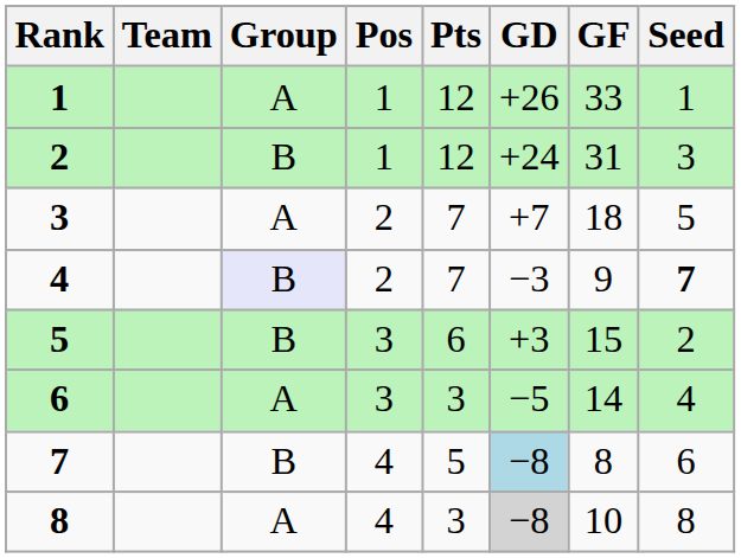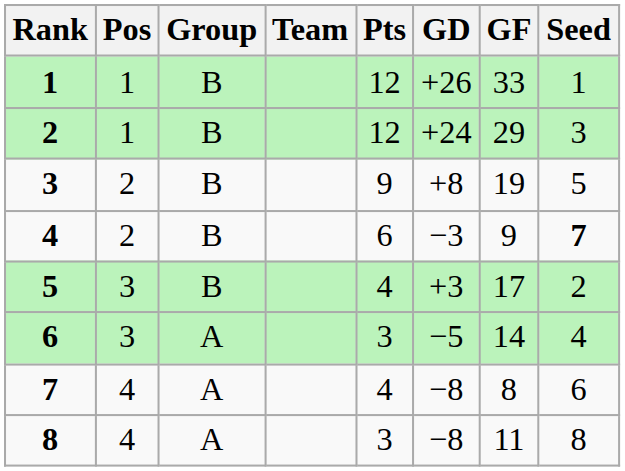columns swapped: Team <-> Pos
row 2 | Group: A -> B
row 3 | GF: 31 -> 29
row 4 | Group: A -> B
row 4 | Pts: 7 -> 9
row 4 | GD: +7 -> +8
row 4 | GF: 18 -> 19
row 5 | Group: lavender background -> no background
row 5 | Pts: 7 -> 6
row 6 | Pts: 6 -> 4
row 6 | GF: 15 -> 17
row 8 | Group: B -> A
row 8 | Pts: 5 -> 4
row 8 | GD: lightblue background -> no background
row 9 | GD: lightgrey background -> no background
row 9 | GF: 10 -> 11
